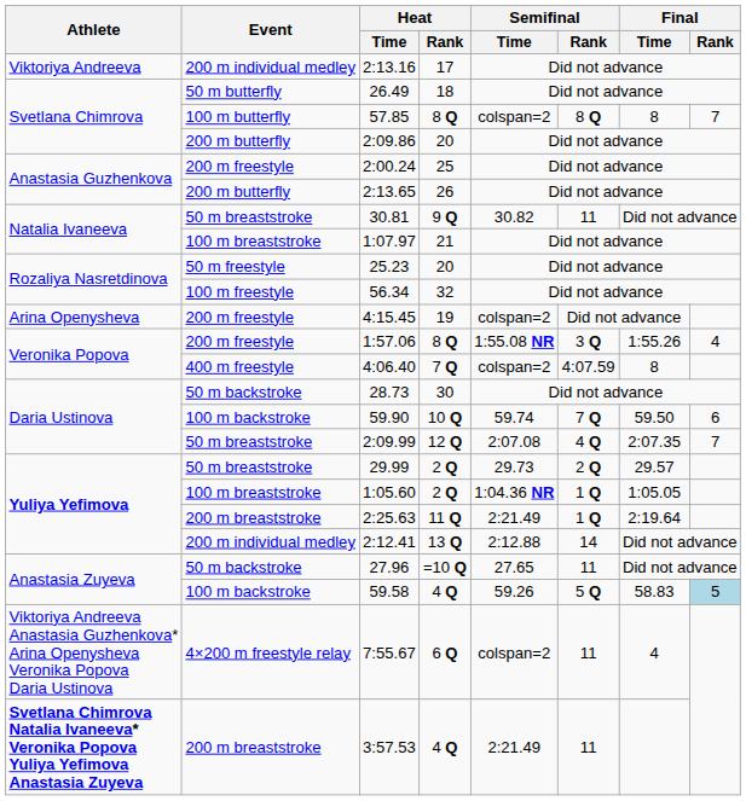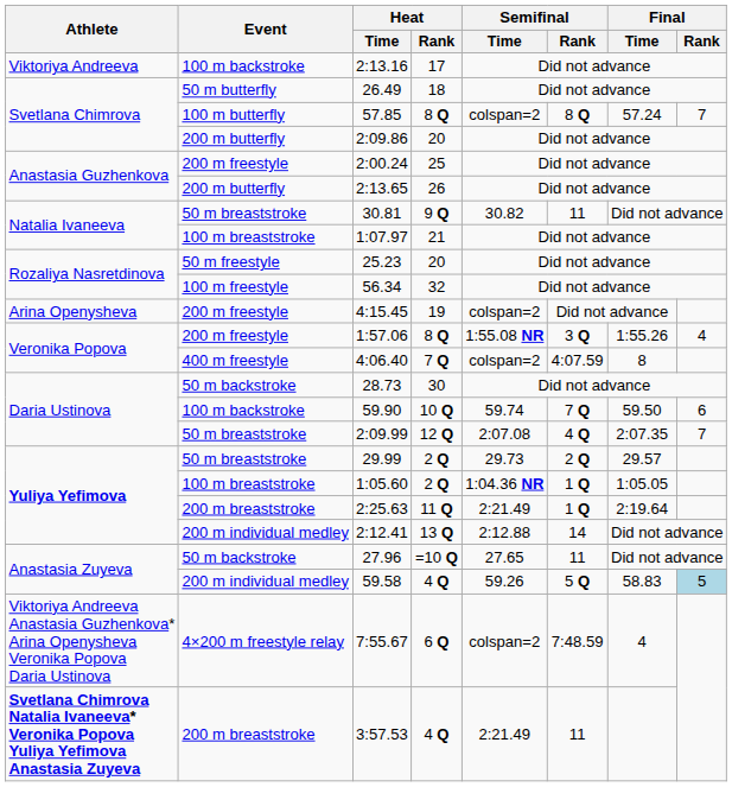2:13.16 | Event: 200 m individual medley -> 100 m backstroke
57.85 | Final / Time: 8 -> 57.24
59.58 | Event: 100 m backstroke -> 200 m individual medley
7:55.67 | Semifinal / Rank: 11 -> 7:48.59
